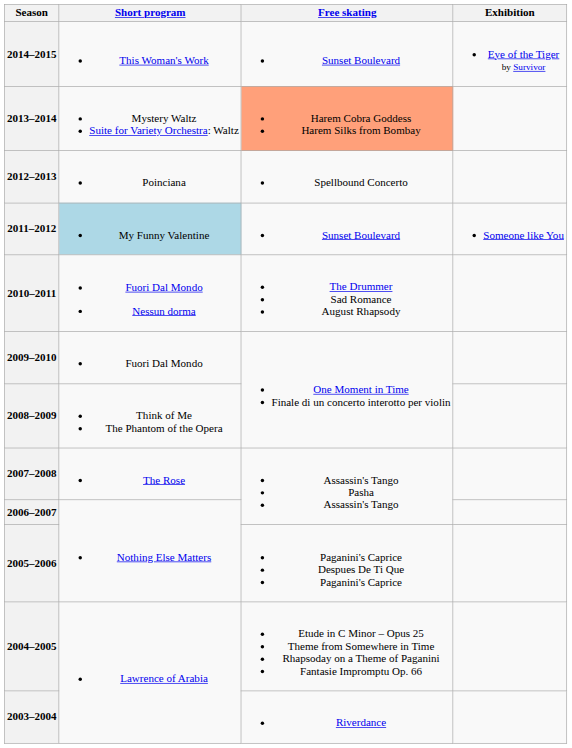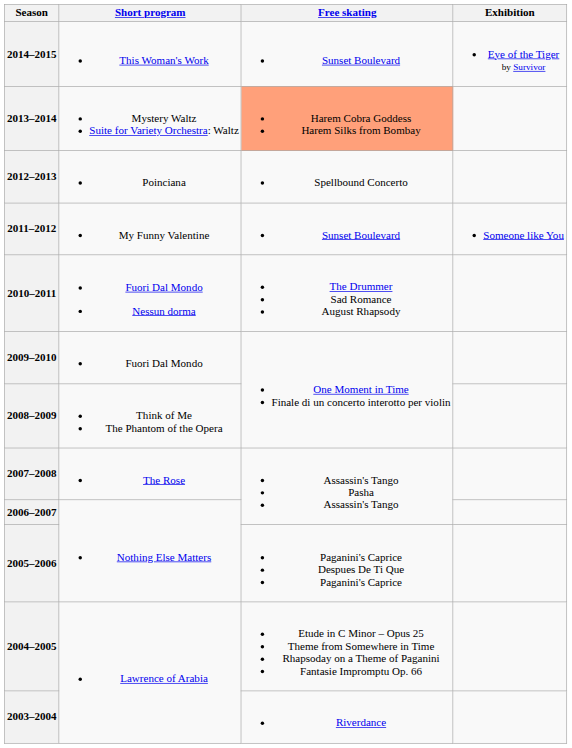2011–2012 | Short program: lightblue background -> no background
